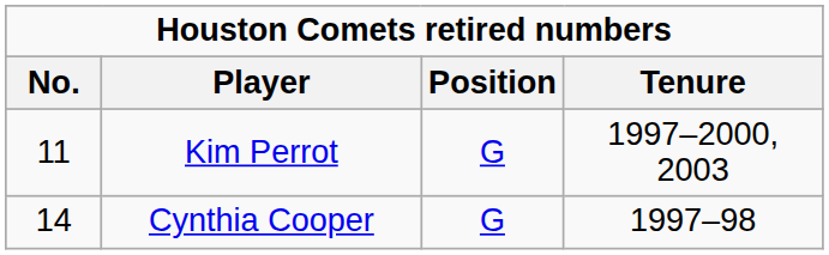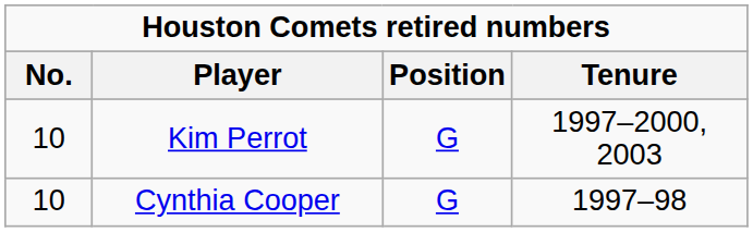Kim Perrot | No.: 11 -> 10
Cynthia Cooper | No.: 14 -> 10
